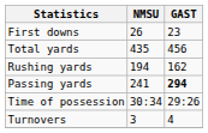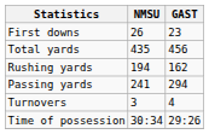Passing yards | GAST: bold -> normal
rows swapped: Turnovers <-> Time of possession
